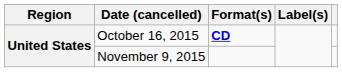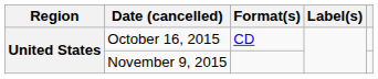October 16, 2015 | Format(s): bold -> normal
